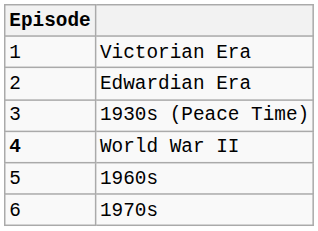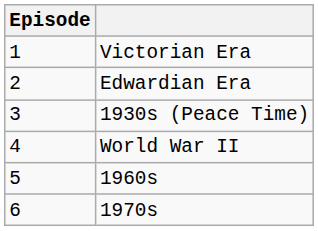World War II | Episode: bold -> normal
